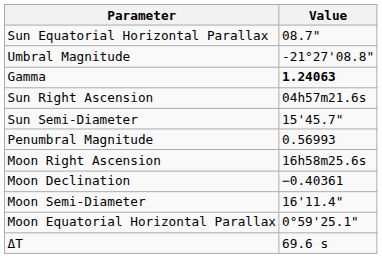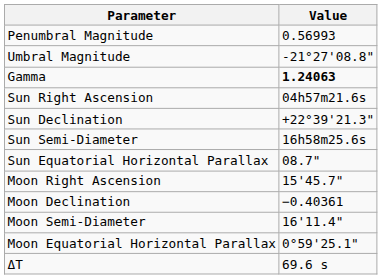rows swapped: Penumbral Magnitude <-> Sun Equatorial Horizontal Parallax
+ row: Sun Declination | +22°39'21.3"
Sun Semi-Diameter | Value: 15'45.7" -> 16h58m25.6s
Moon Right Ascension | Value: 16h58m25.6s -> 15'45.7"
